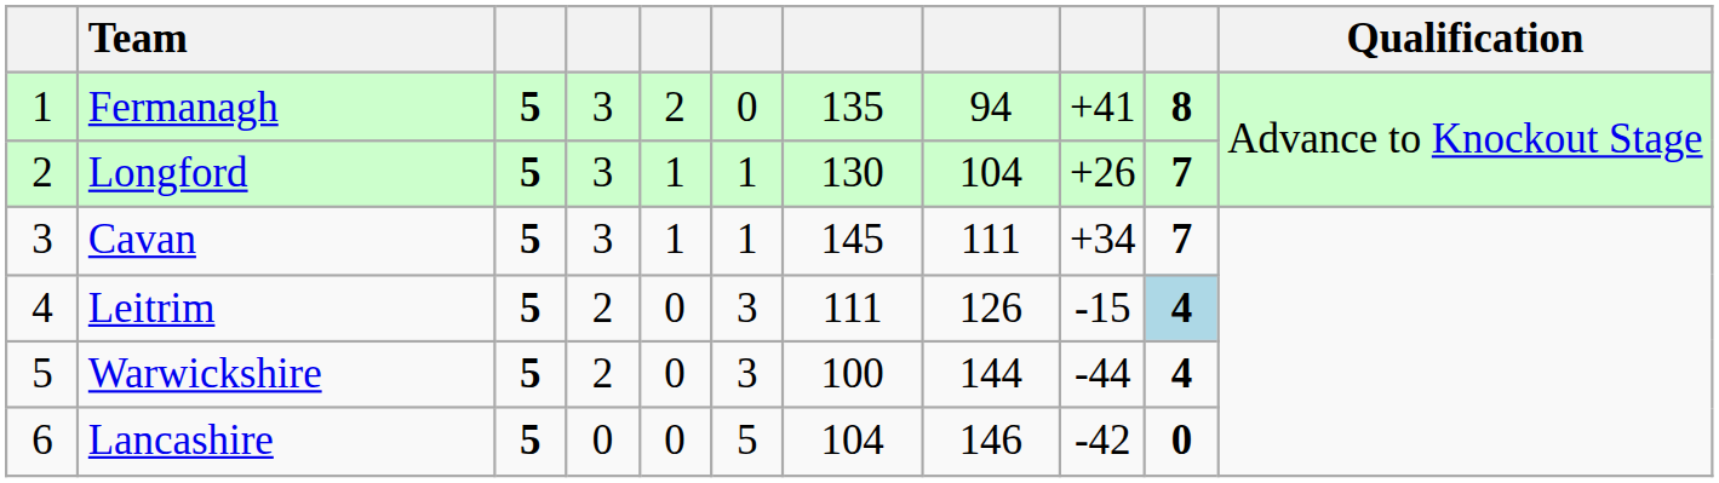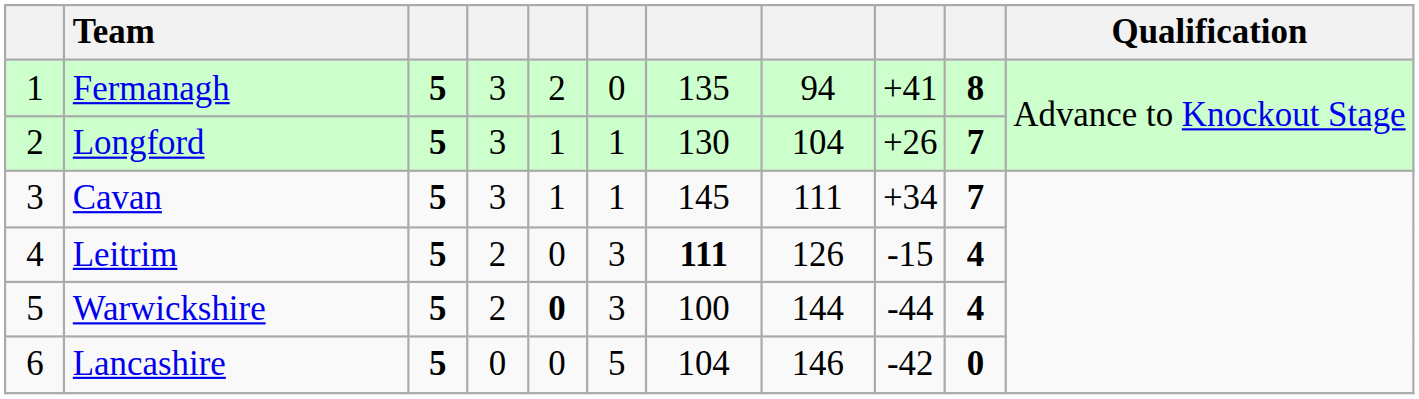Leitrim | column 7: normal -> bold
Leitrim | column 10: lightblue background -> no background
Warwickshire | column 5: normal -> bold
